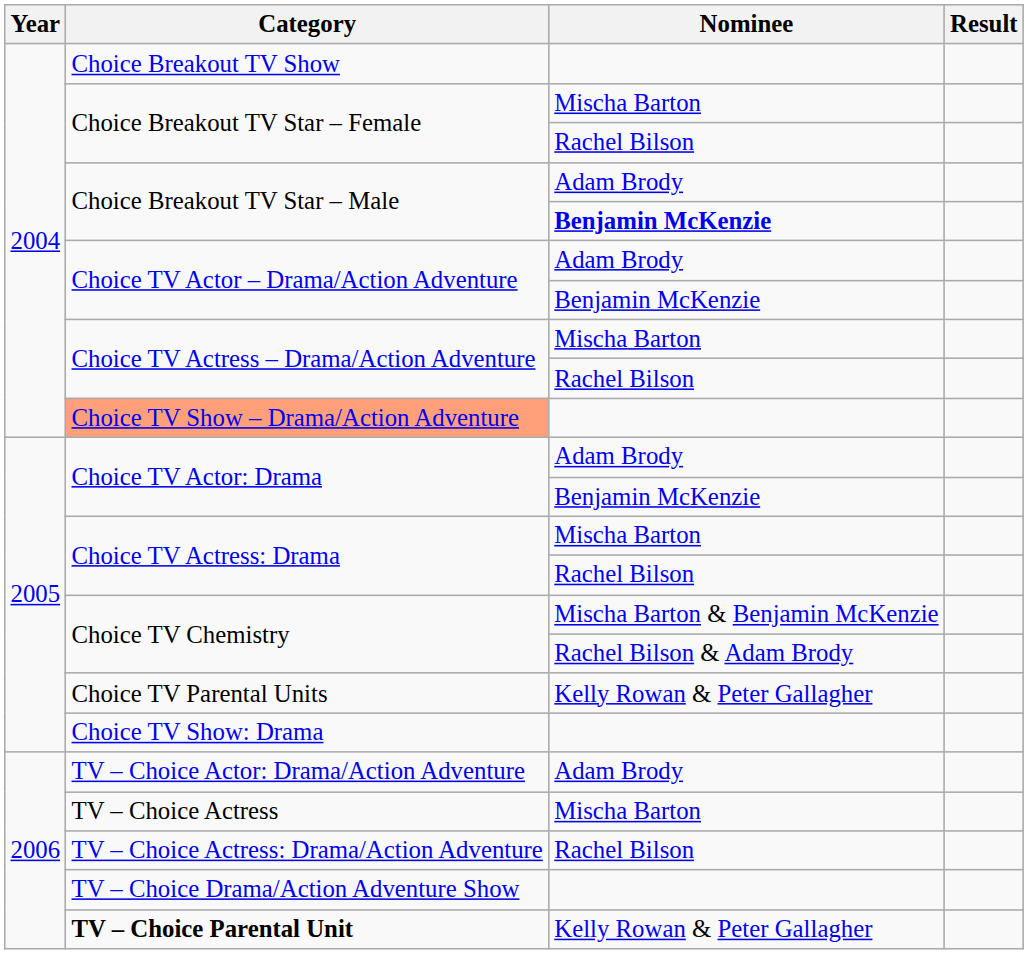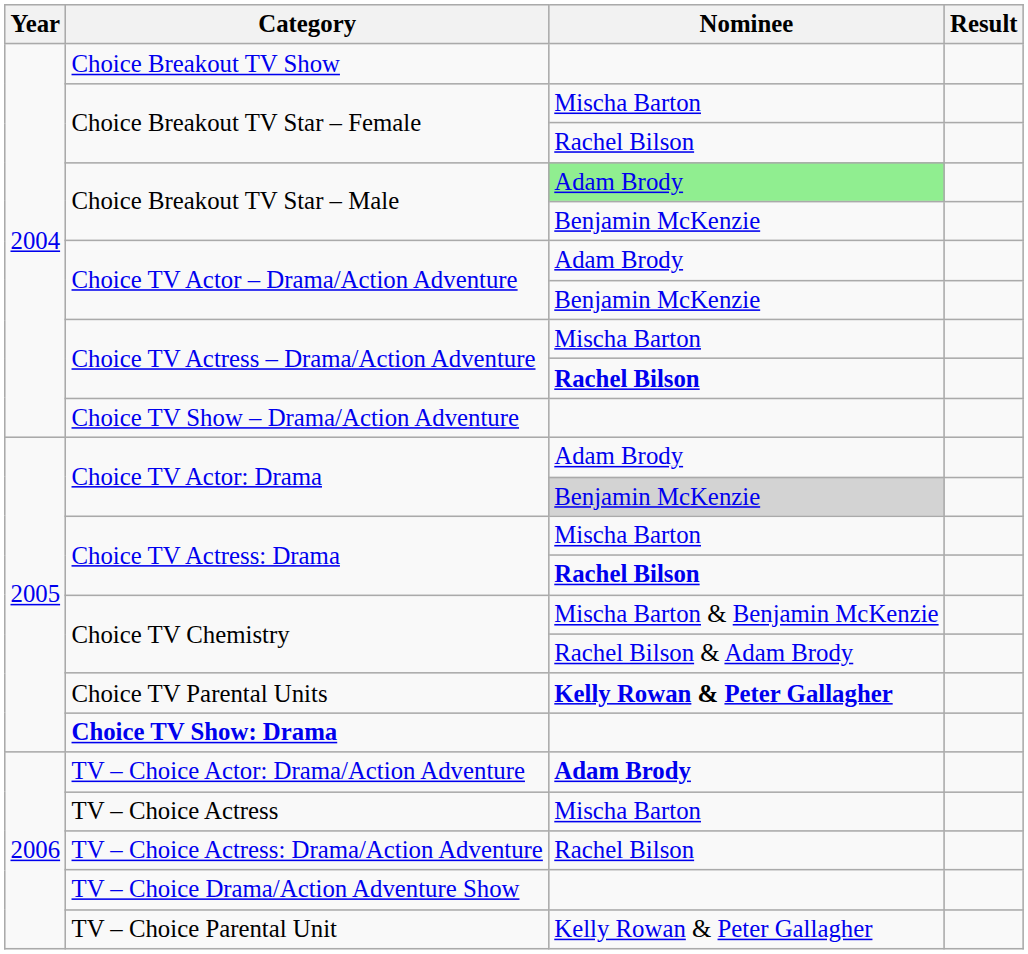Choice Breakout TV Star – Male / Adam Brody | Nominee: no background -> lightgreen background
Choice Breakout TV Star – Male / Benjamin McKenzie | Nominee: bold -> normal
Choice TV Actress – Drama/Action Adventure / Rachel Bilson | Nominee: normal -> bold
Choice TV Show – Drama/Action Adventure | Category: lightsalmon background -> no background
Choice TV Actor: Drama / Benjamin McKenzie | Nominee: no background -> lightgrey background
Choice TV Actress: Drama / Rachel Bilson | Nominee: normal -> bold
Choice TV Parental Units | Nominee: normal -> bold
Choice TV Show: Drama | Category: normal -> bold
TV – Choice Actor: Drama/Action Adventure | Nominee: normal -> bold
TV – Choice Parental Unit | Category: bold -> normal
